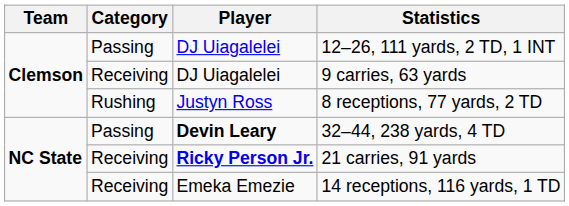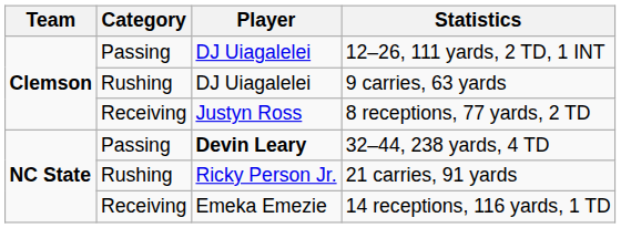9 carries, 63 yards | Category: Receiving -> Rushing
8 receptions, 77 yards, 2 TD | Category: Rushing -> Receiving
21 carries, 91 yards | Category: Receiving -> Rushing
21 carries, 91 yards | Player: bold -> normal
